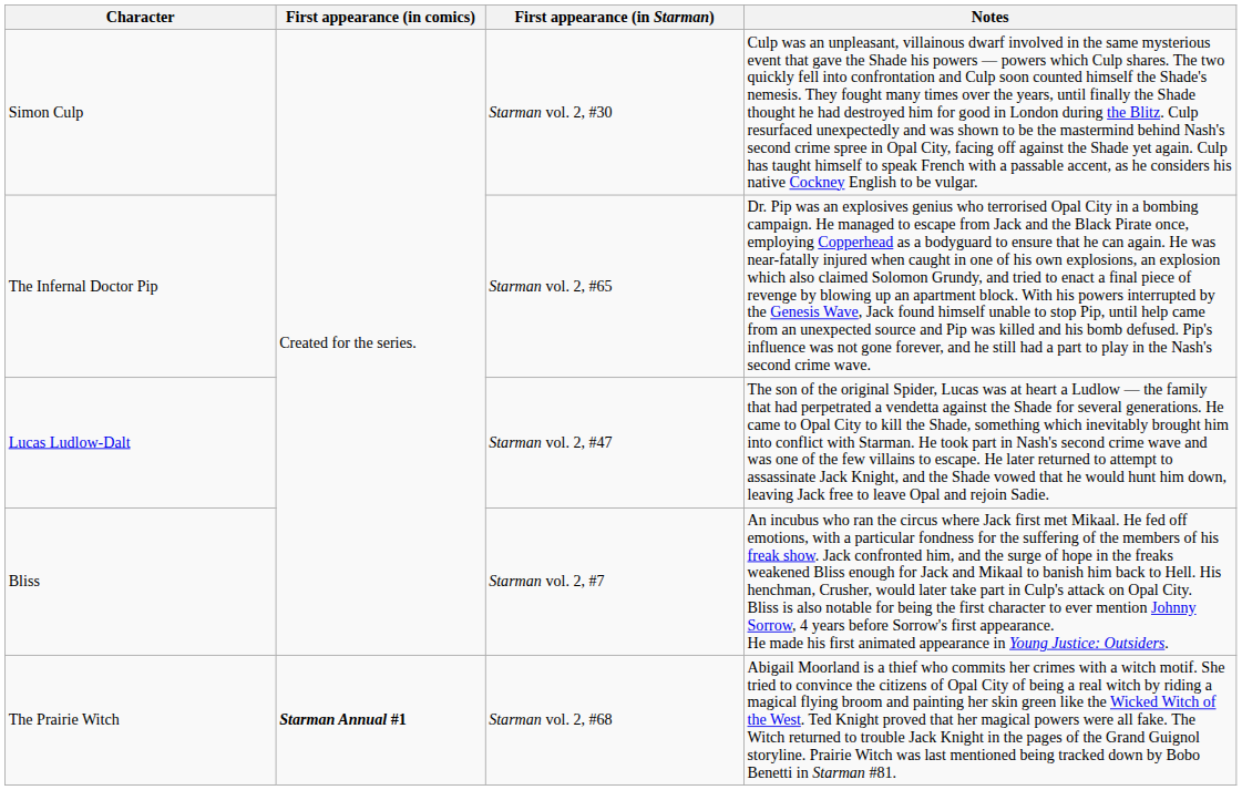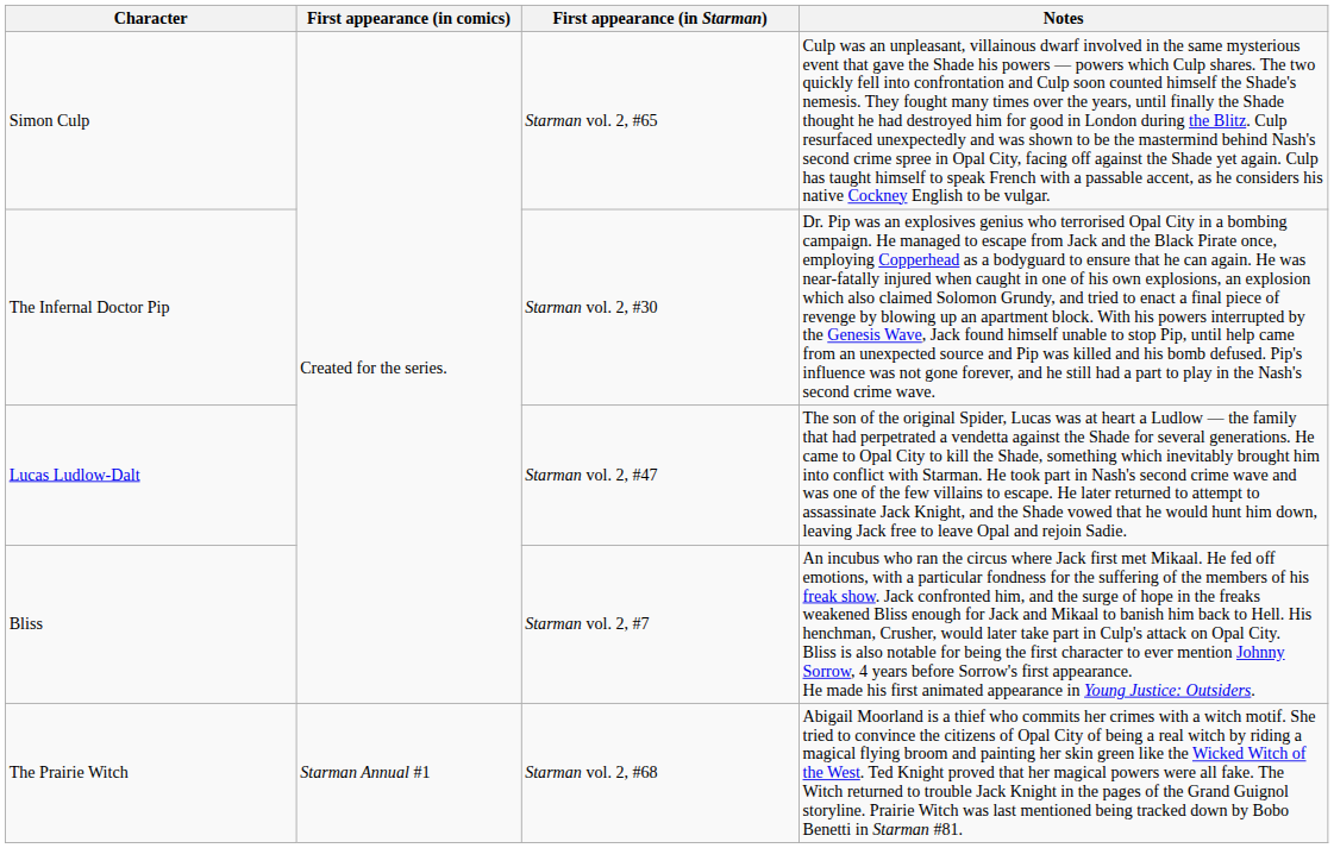Simon Culp | First appearance (in Starman): Starman vol. 2, #30 -> Starman vol. 2, #65
The Infernal Doctor Pip | First appearance (in Starman): Starman vol. 2, #65 -> Starman vol. 2, #30
The Prairie Witch | First appearance (in comics): bold -> normal
